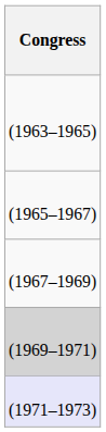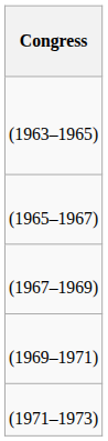row 5 | column 1: lightgrey background -> no background
row 6 | column 1: lavender background -> no background
